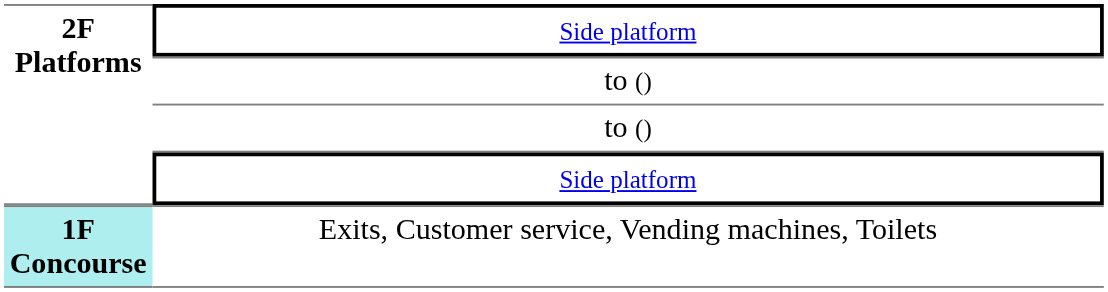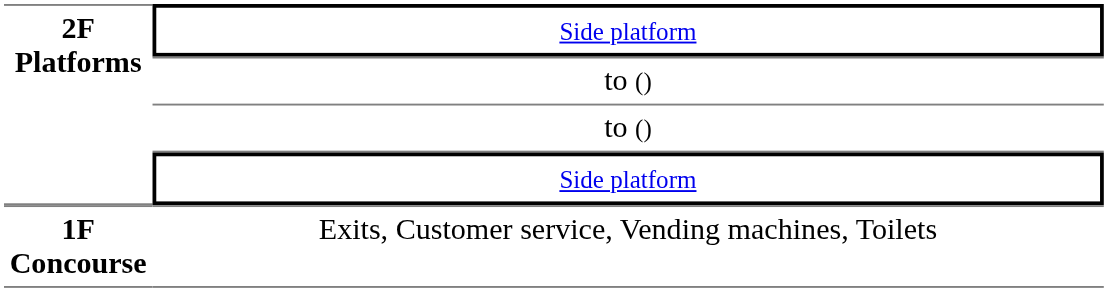Exits, Customer service, Vending machines, Toilets | column 1: paleturquoise background -> no background
